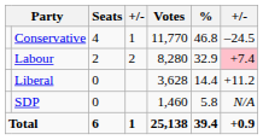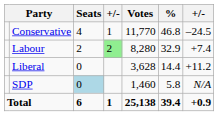Labour | column 4: no background -> lightgreen background
Labour | column 7: pink background -> no background
SDP | Seats: no background -> lightblue background
